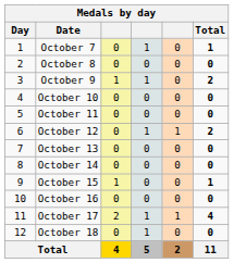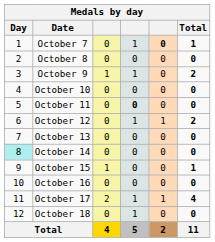October 7 | column 5: normal -> bold
October 11 | column 4: normal -> bold
October 14 | Day: no background -> paleturquoise background
